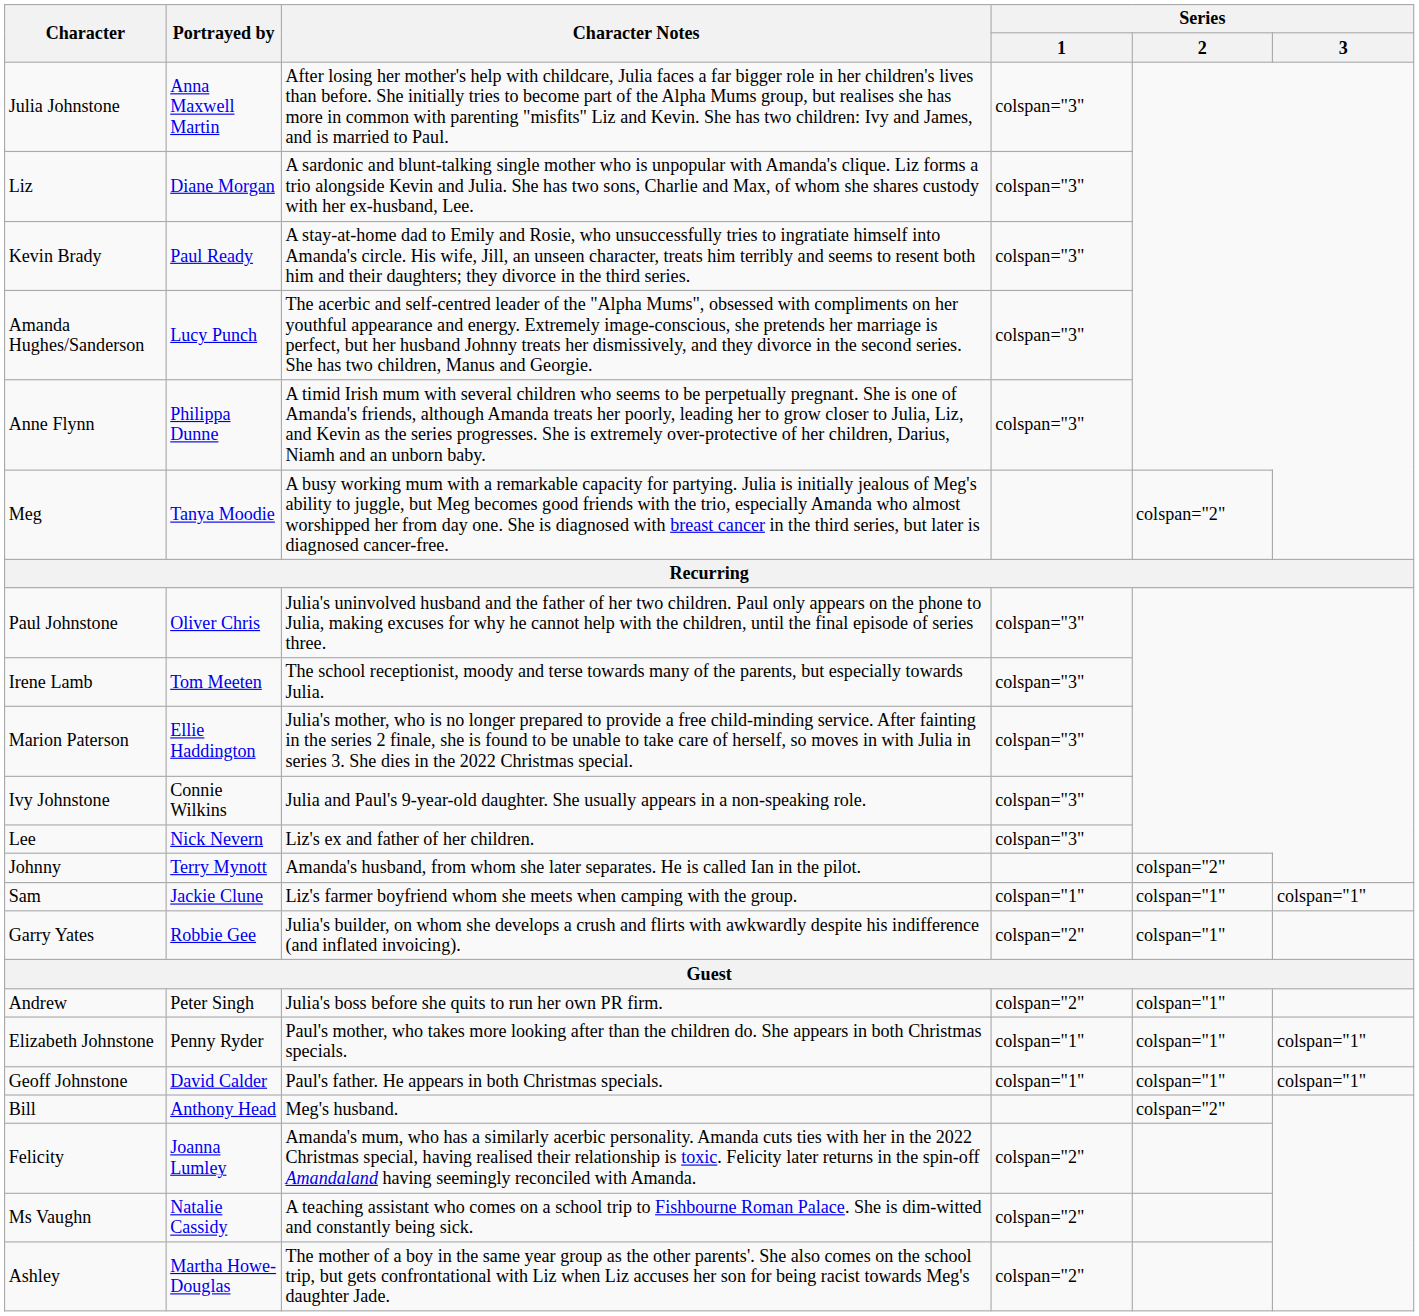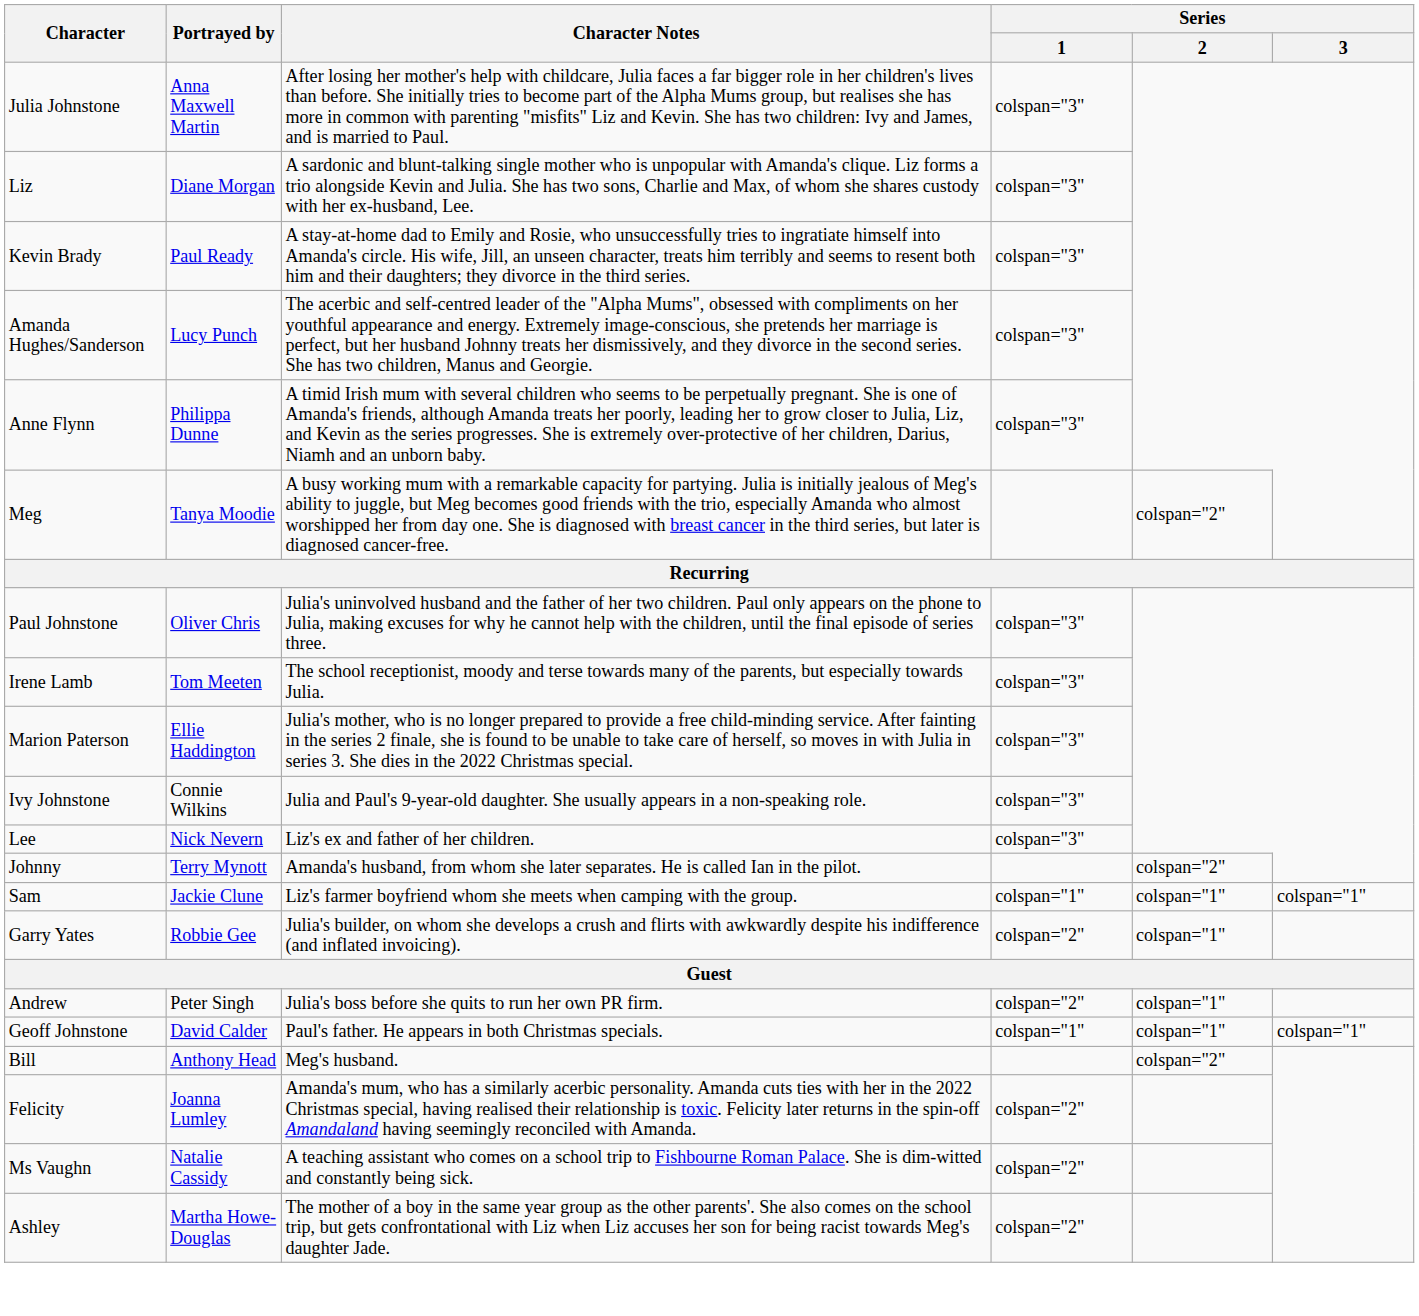- row: Elizabeth Johnstone | Penny Ryder | Paul's mother, who takes more looking after than the children do. She appears in both Christmas specials. | colspan="1" | colspan="1" | colspan="1"
